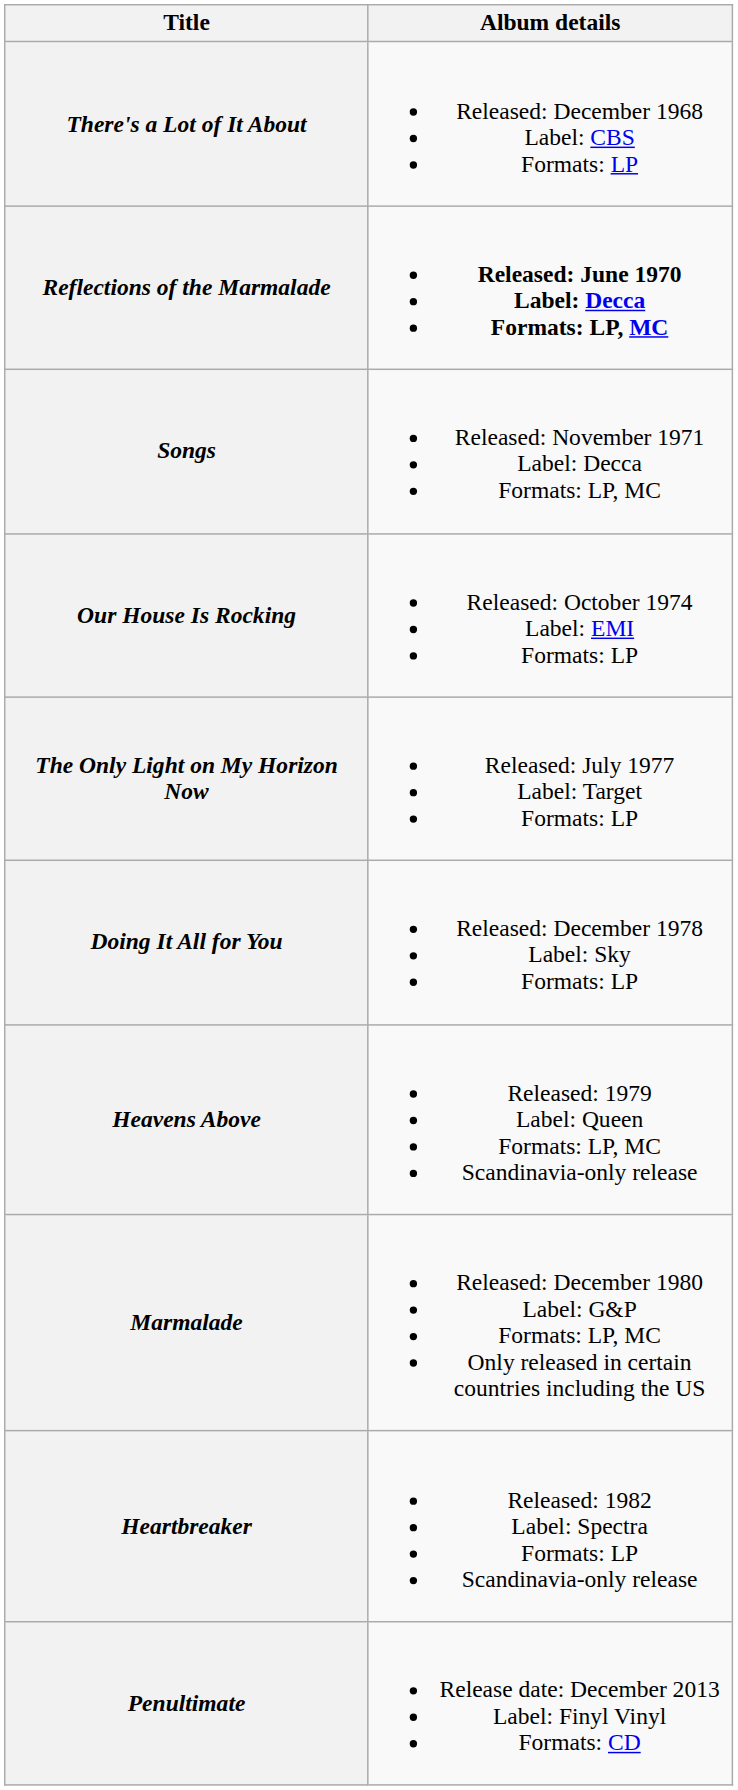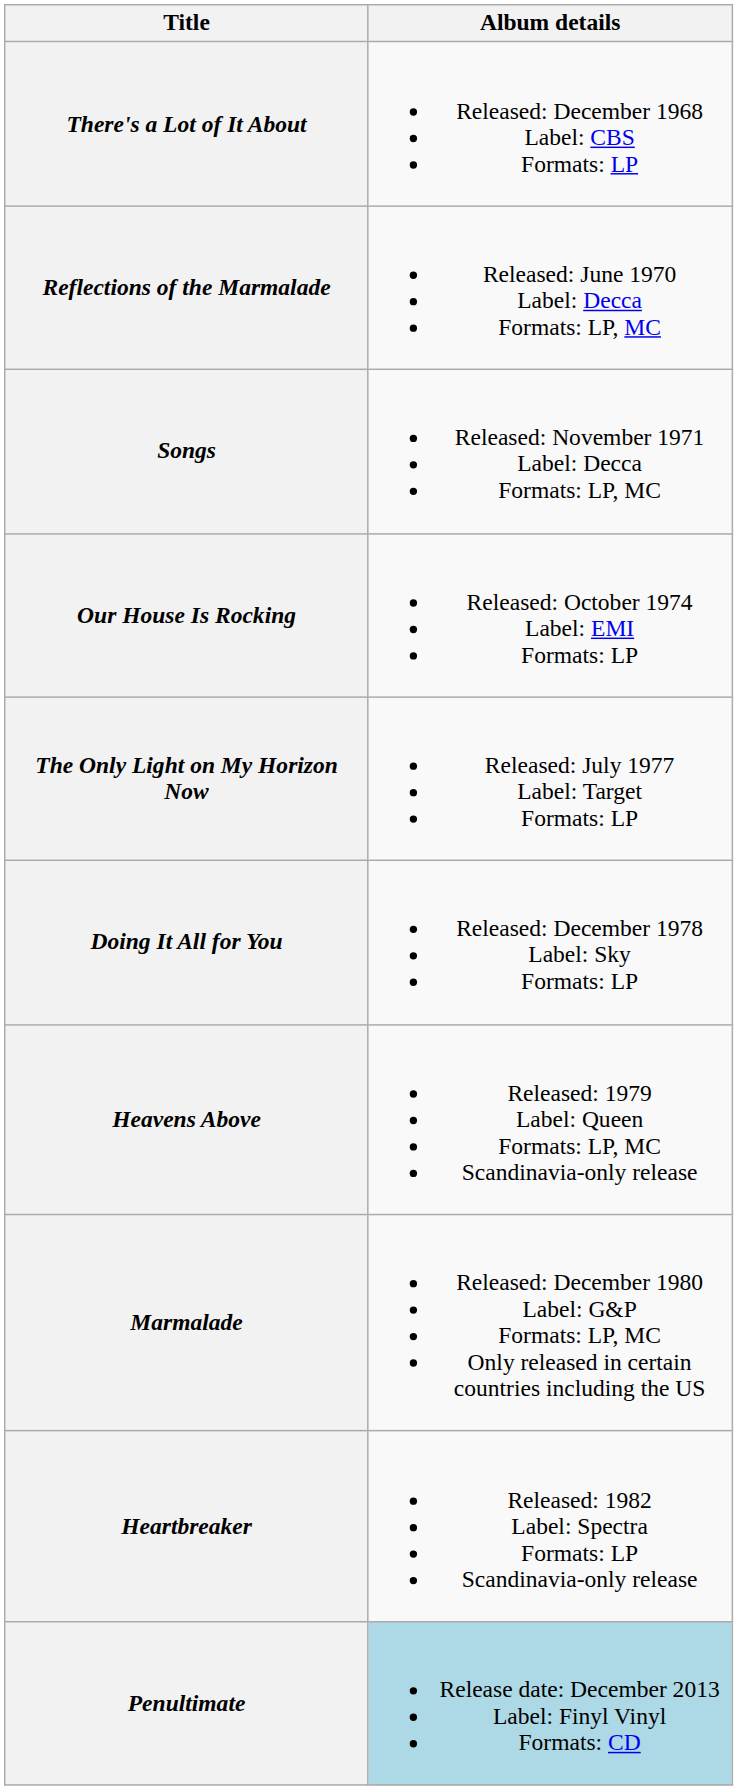Reflections of the Marmalade | Album details: bold -> normal
Penultimate | Album details: no background -> lightblue background
